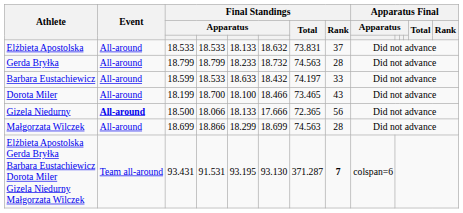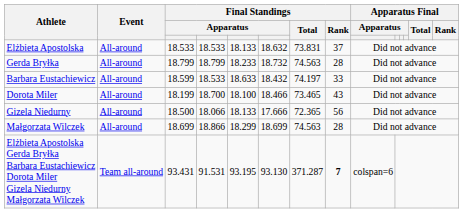row 8 | Event: bold -> normal
